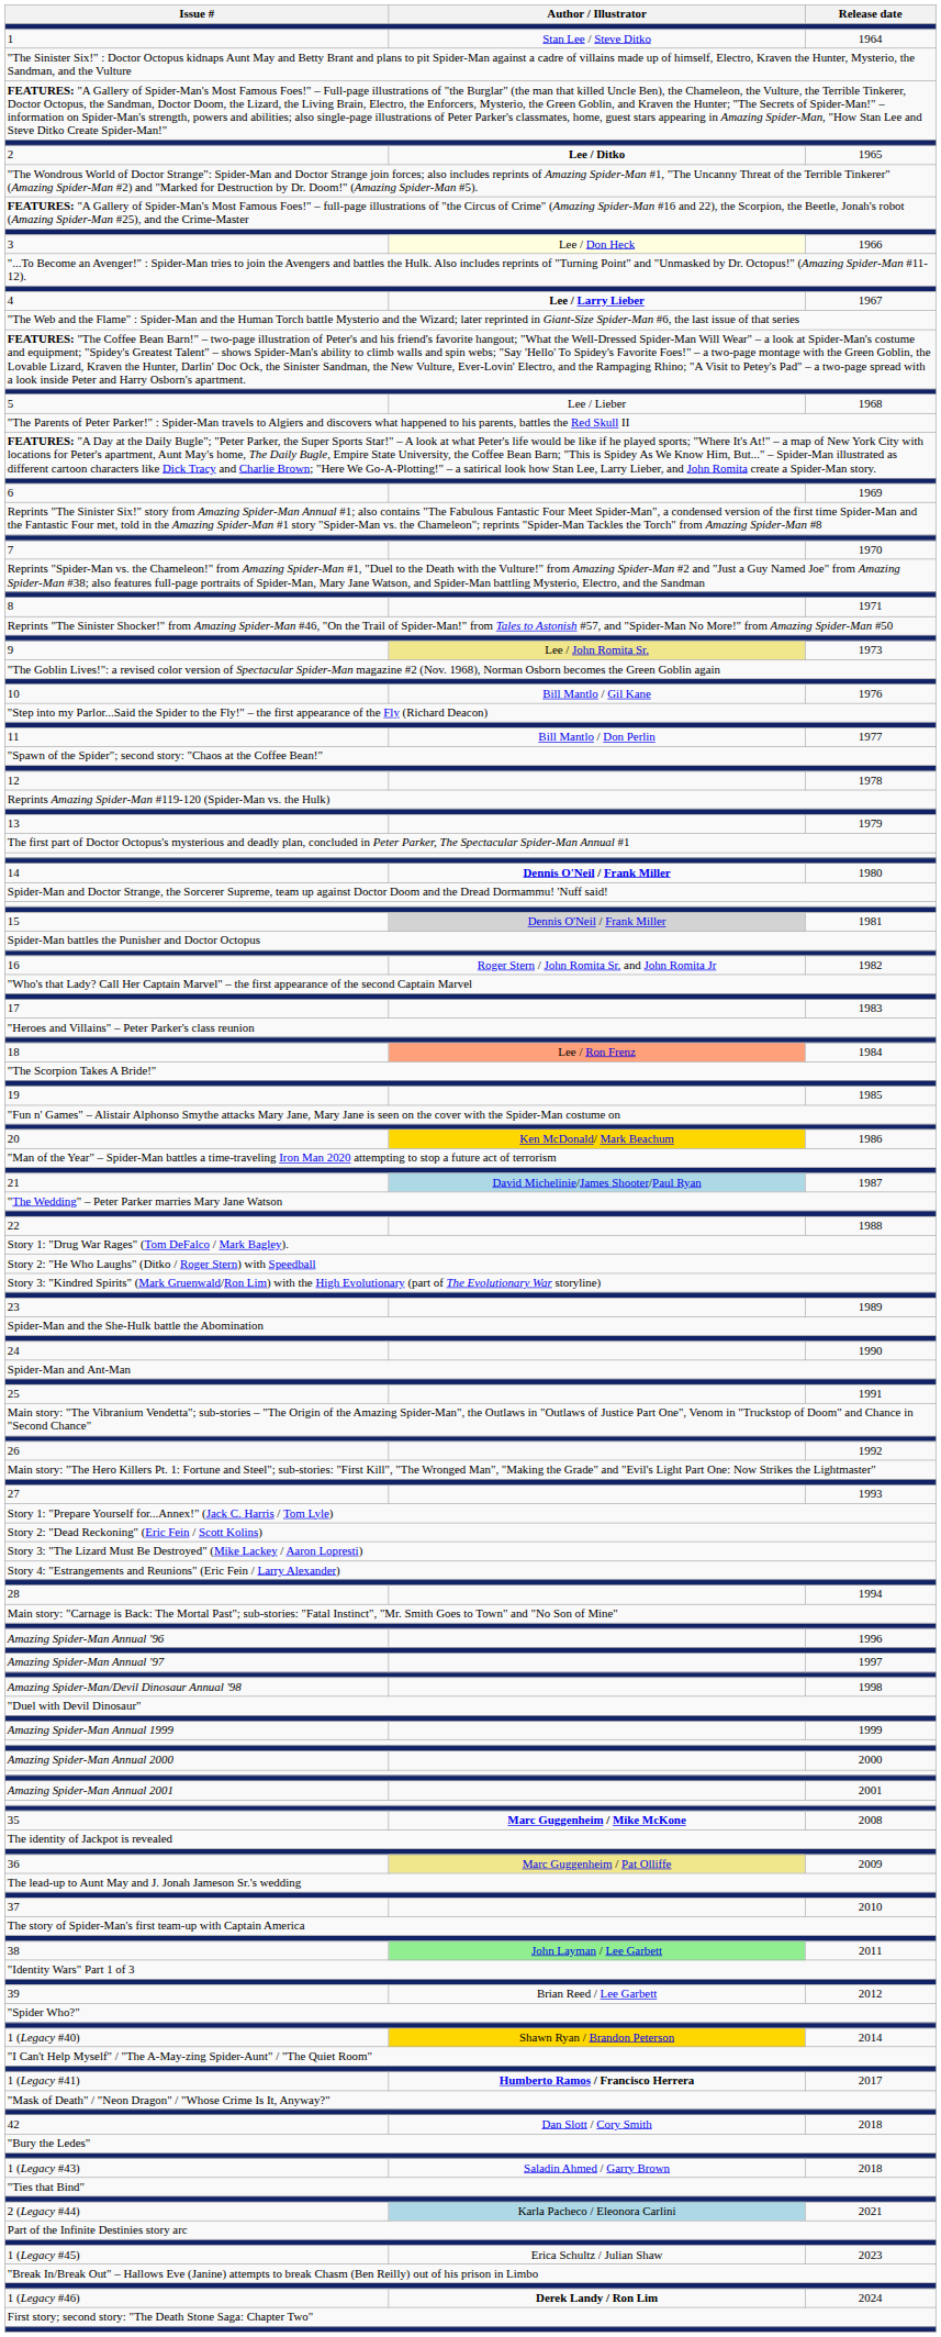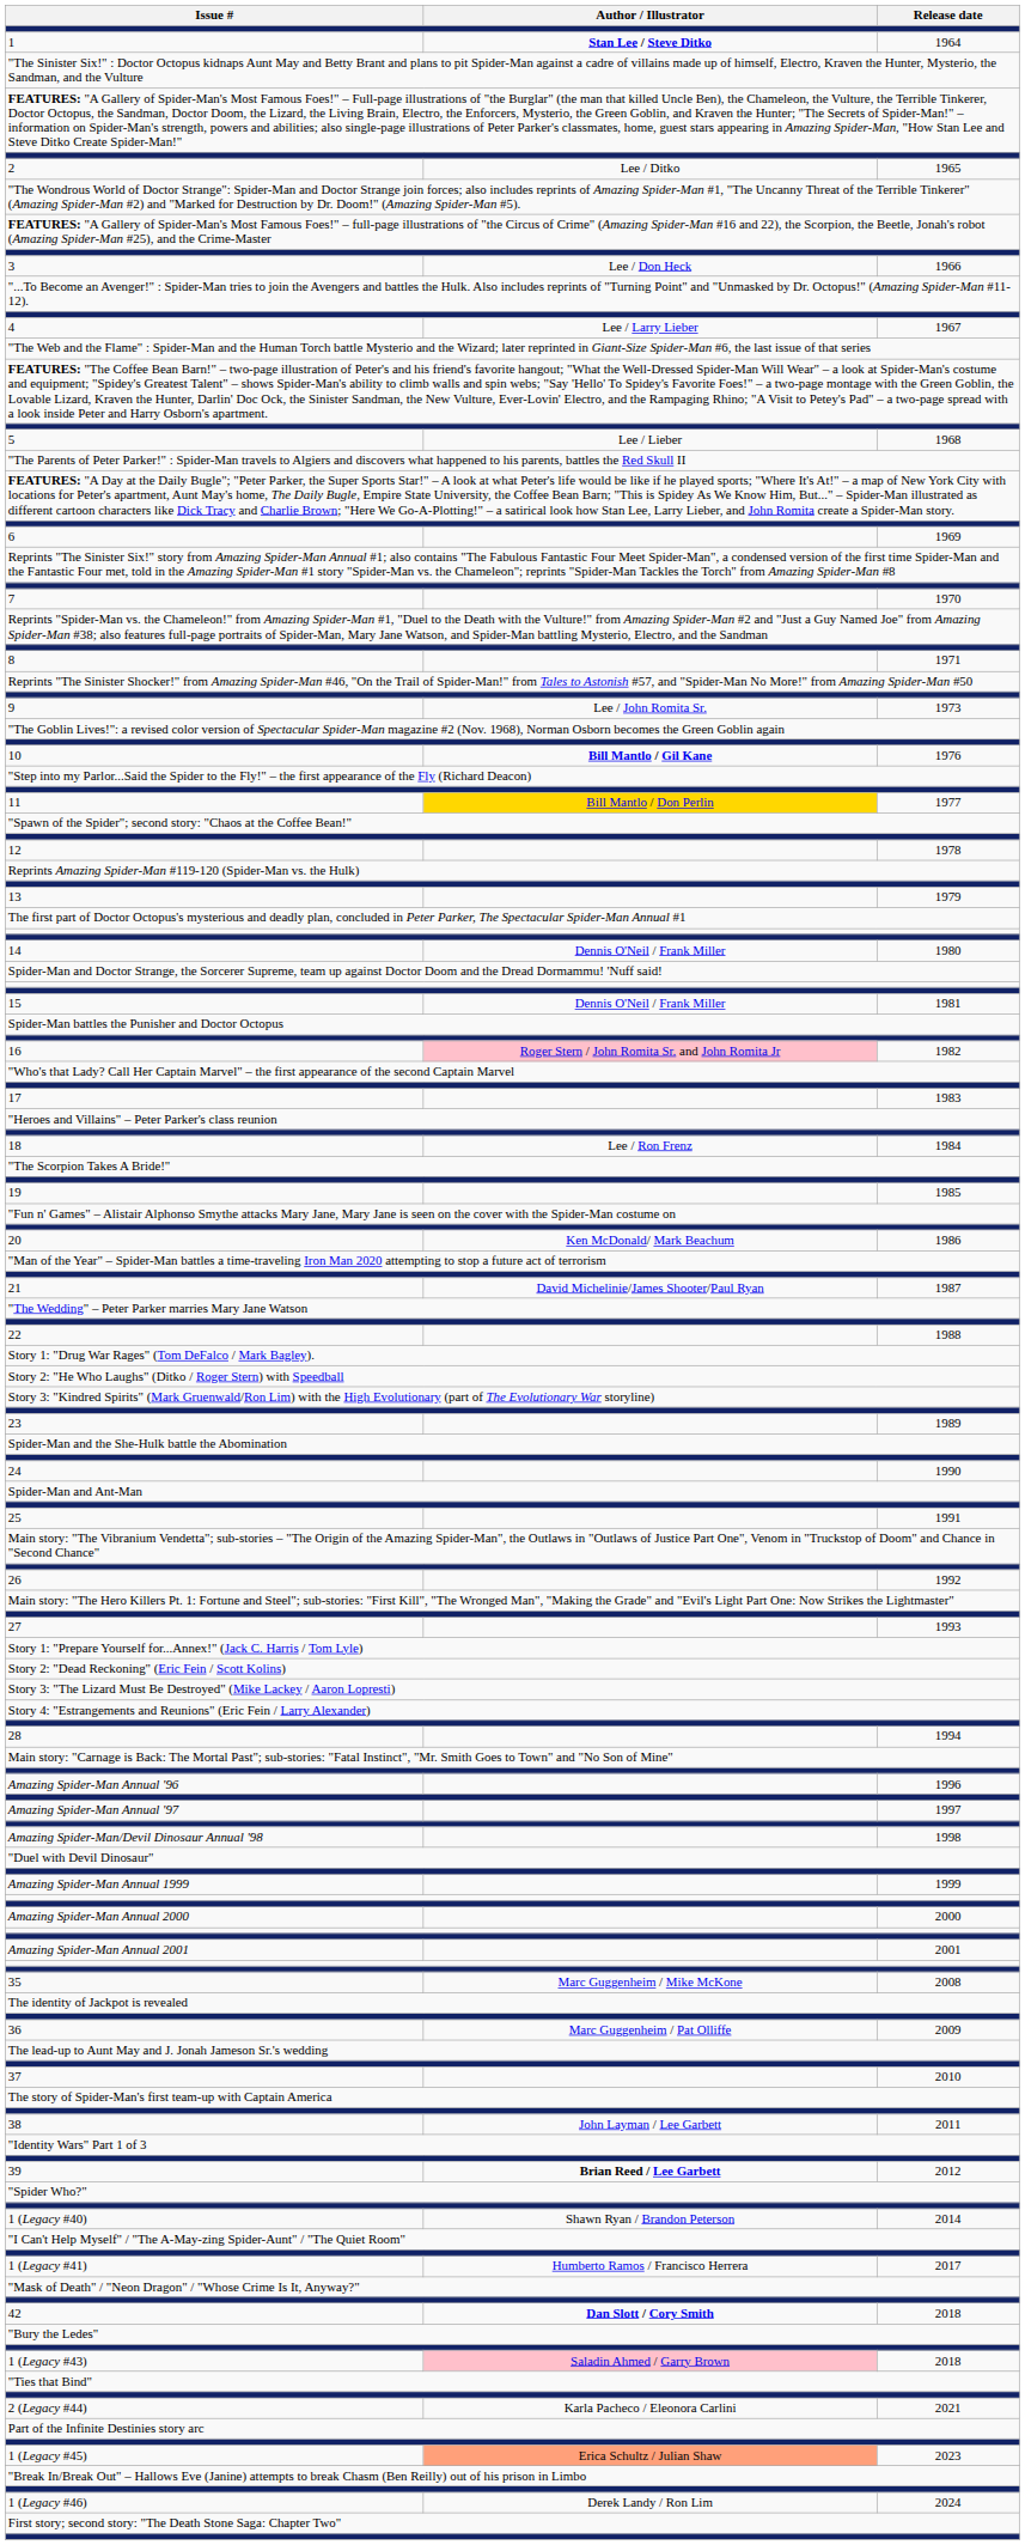1 | Author / Illustrator: normal -> bold
2 | Author / Illustrator: bold -> normal
3 | Author / Illustrator: lightyellow background -> no background
4 | Author / Illustrator: bold -> normal
9 | Author / Illustrator: khaki background -> no background
10 | Author / Illustrator: normal -> bold
11 | Author / Illustrator: no background -> gold background
14 | Author / Illustrator: bold -> normal
15 | Author / Illustrator: lightgrey background -> no background
16 | Author / Illustrator: no background -> pink background
18 | Author / Illustrator: lightsalmon background -> no background
20 | Author / Illustrator: gold background -> no background
21 | Author / Illustrator: lightblue background -> no background
35 | Author / Illustrator: bold -> normal
36 | Author / Illustrator: khaki background -> no background
38 | Author / Illustrator: lightgreen background -> no background
39 | Author / Illustrator: normal -> bold
1 (Legacy #40) | Author / Illustrator: gold background -> no background
1 (Legacy #41) | Author / Illustrator: bold -> normal
42 | Author / Illustrator: normal -> bold
1 (Legacy #43) | Author / Illustrator: no background -> pink background
2 (Legacy #44) | Author / Illustrator: lightblue background -> no background
1 (Legacy #45) | Author / Illustrator: no background -> lightsalmon background
1 (Legacy #46) | Author / Illustrator: bold -> normal
